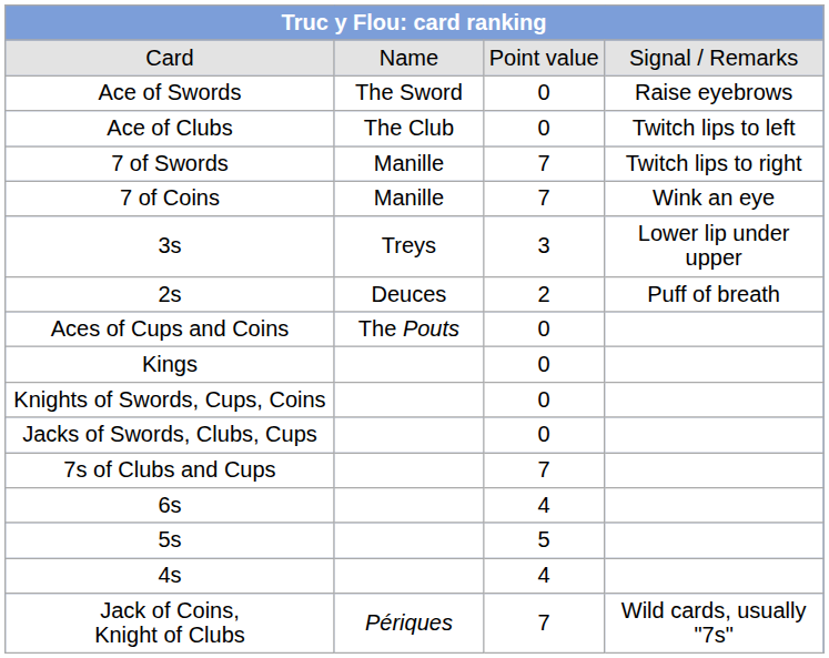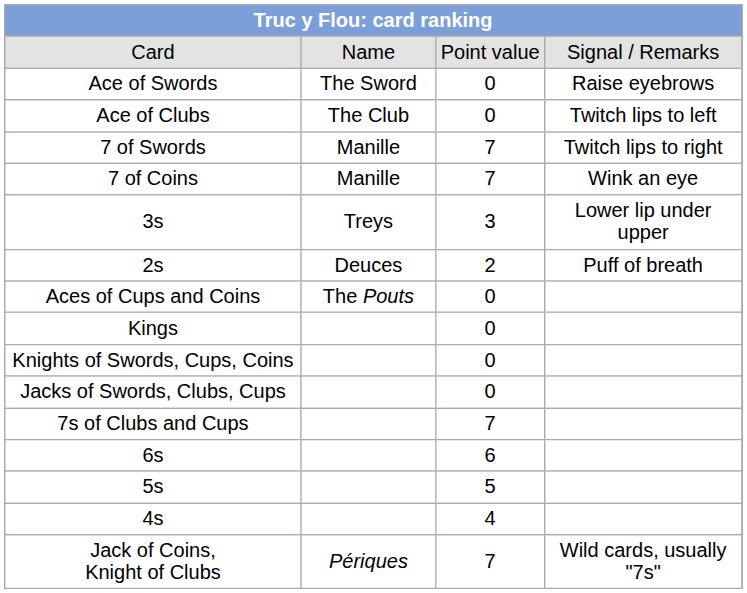6s | column 3: 4 -> 6
